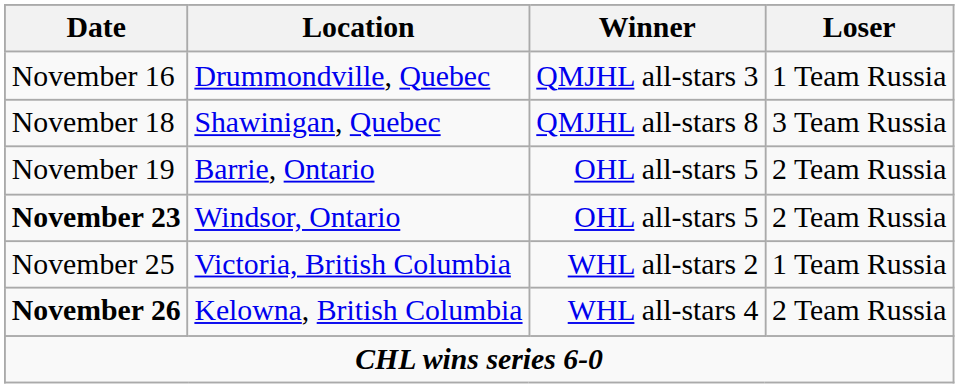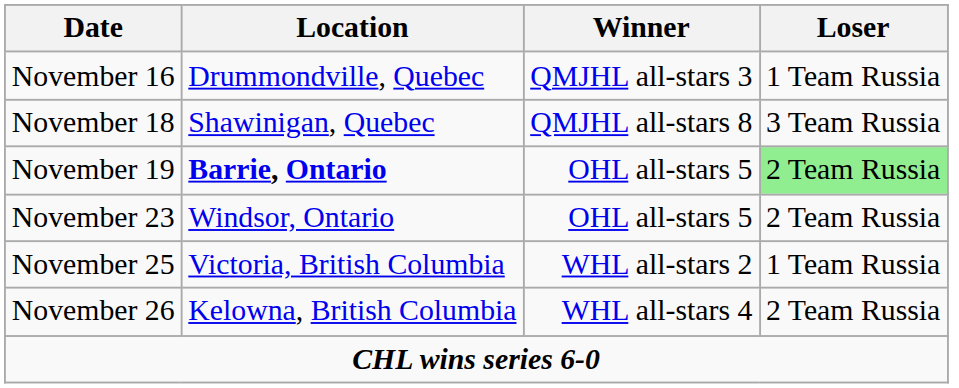November 19 | Location: normal -> bold
November 19 | Loser: no background -> lightgreen background
November 23 | Date: bold -> normal
November 26 | Date: bold -> normal
